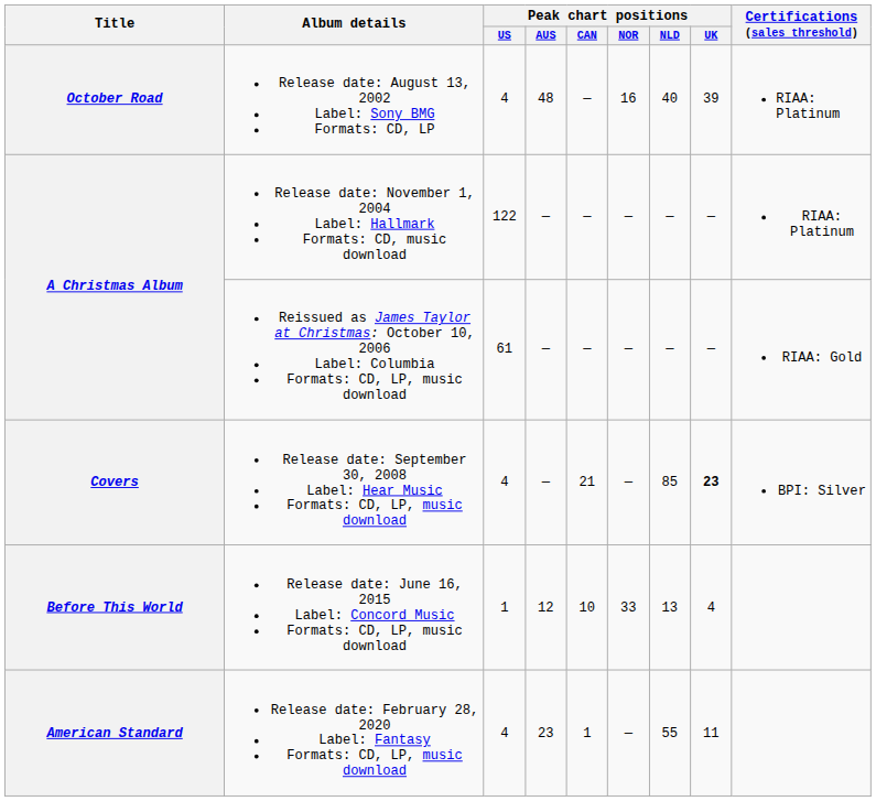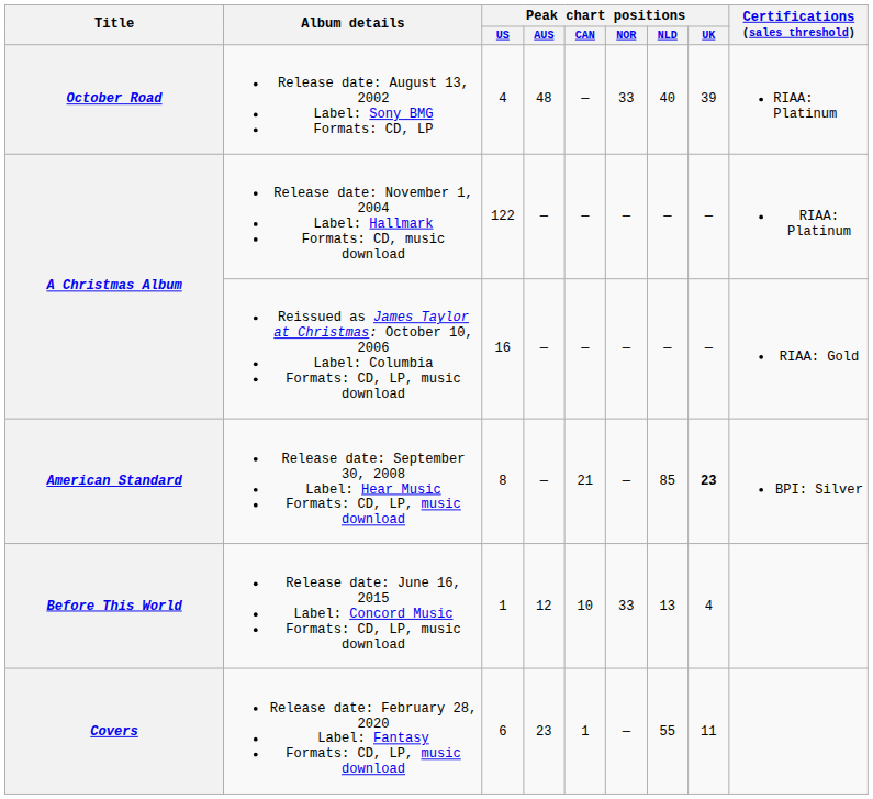row 3 | Peak chart positions / NOR: 16 -> 33
row 5 | Peak chart positions / US: 61 -> 16
row 6 | Title: Covers -> American Standard
row 6 | Peak chart positions / US: 4 -> 8
row 8 | Title: American Standard -> Covers
row 8 | Peak chart positions / US: 4 -> 6
